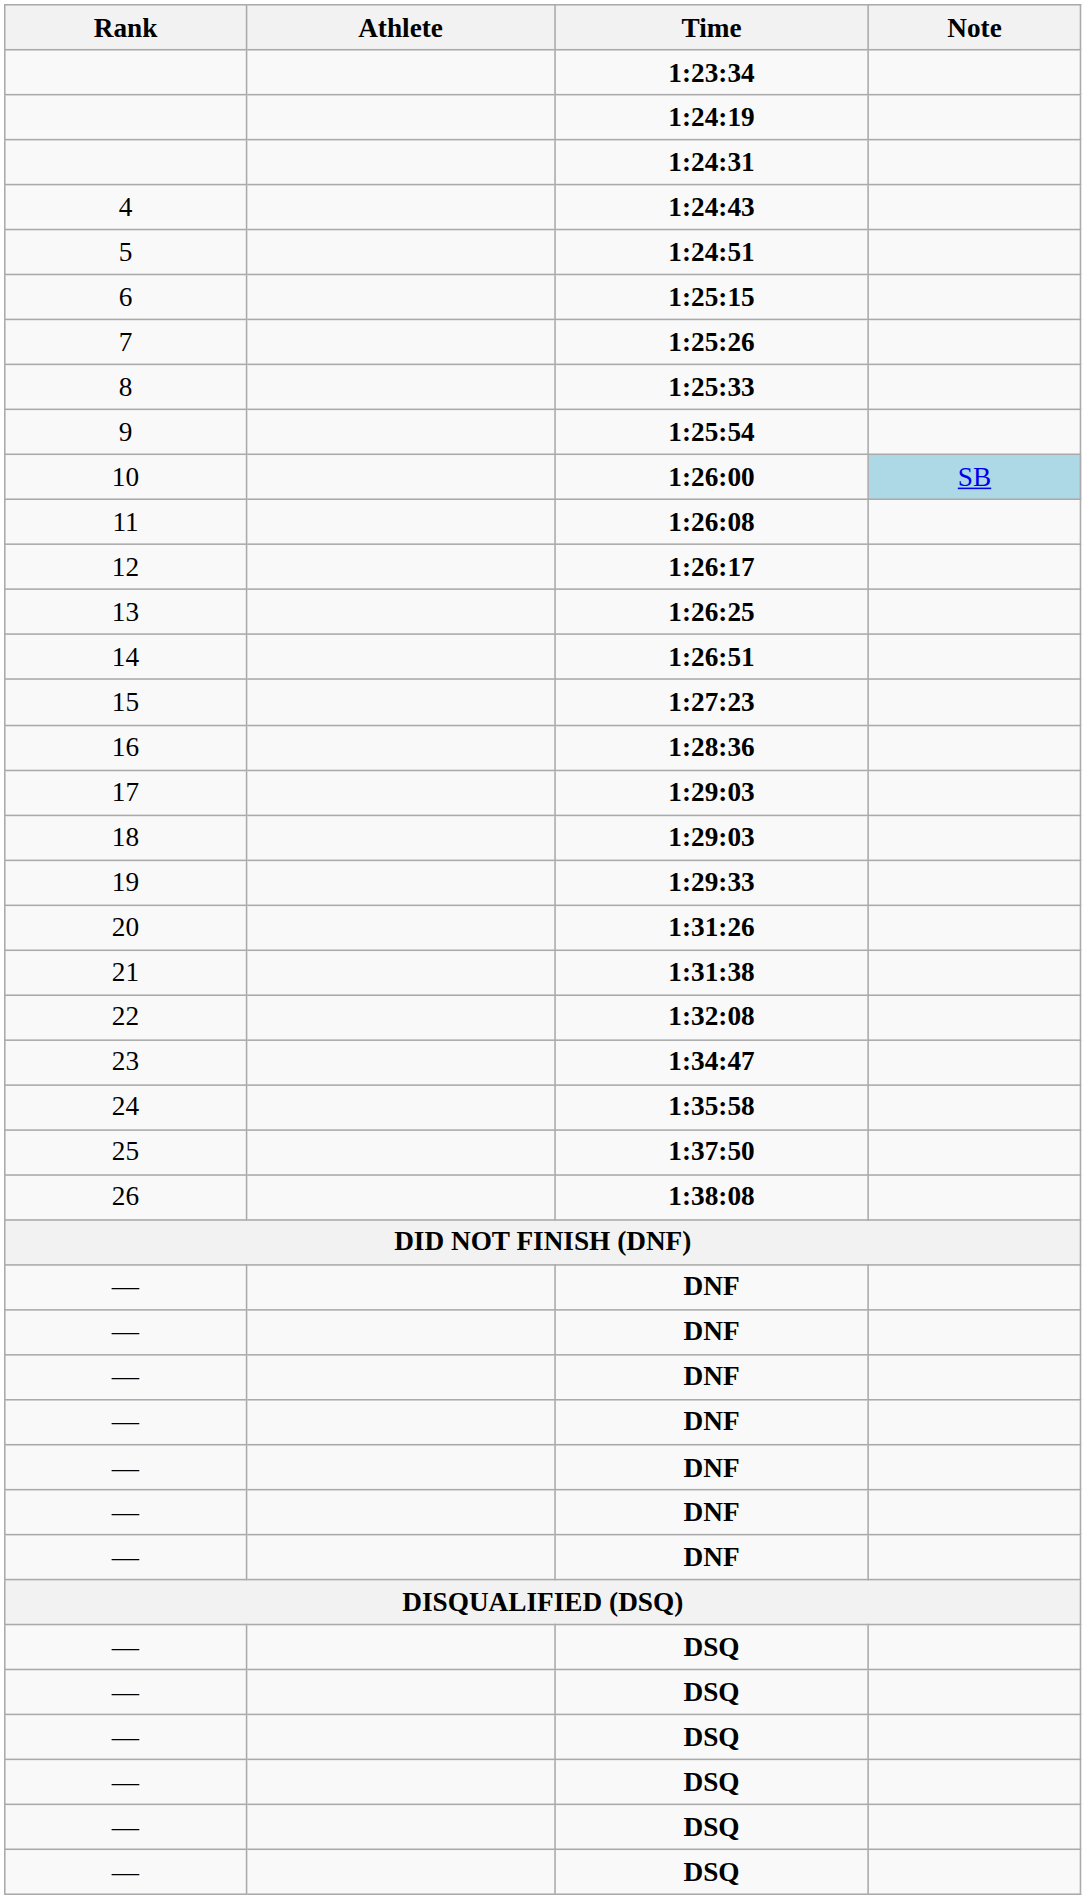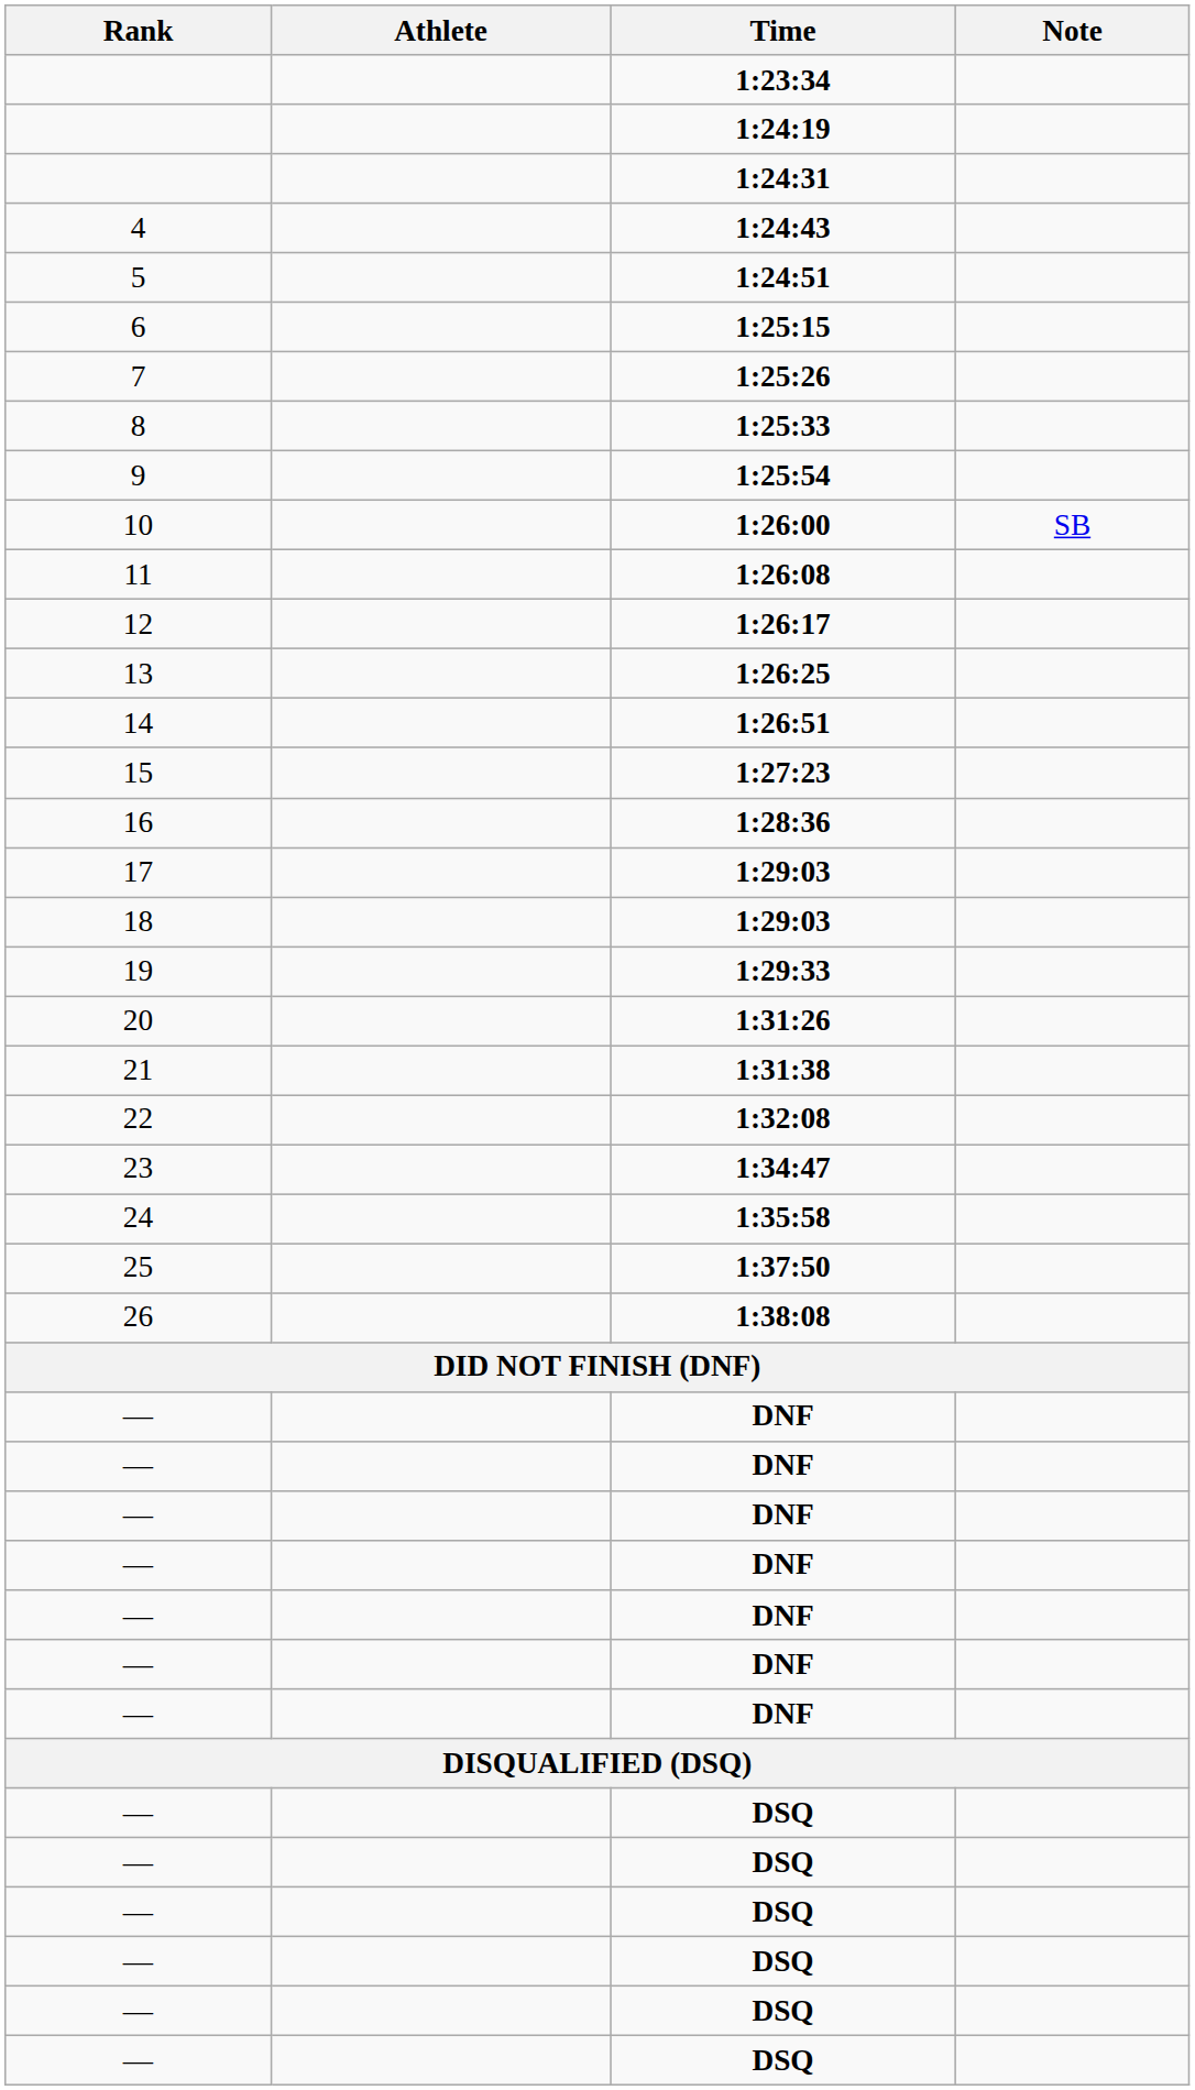1:26:00 | Note: lightblue background -> no background
